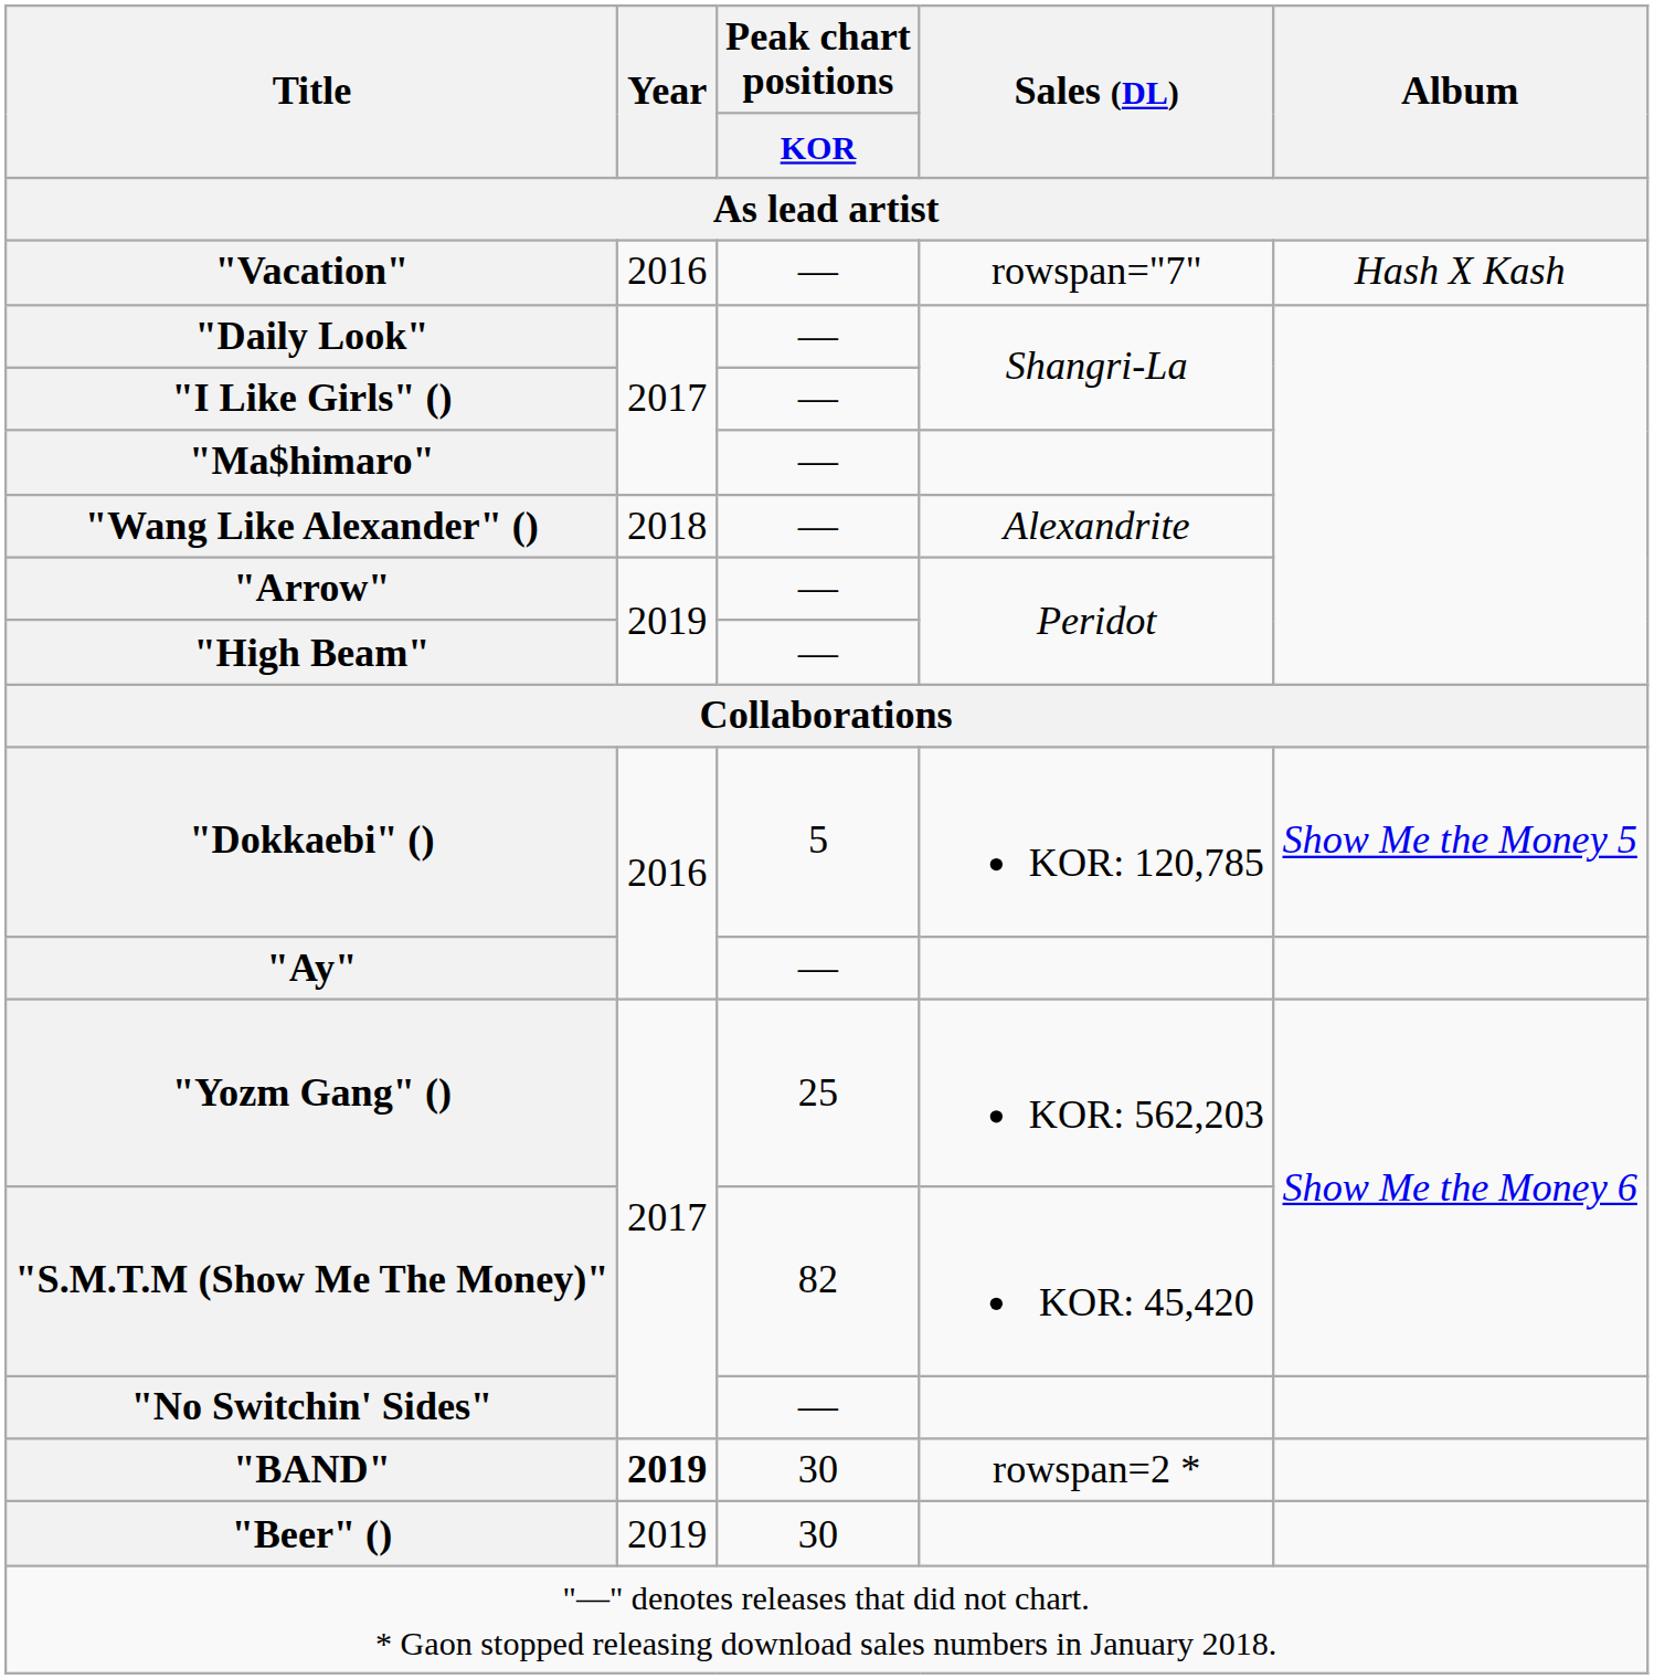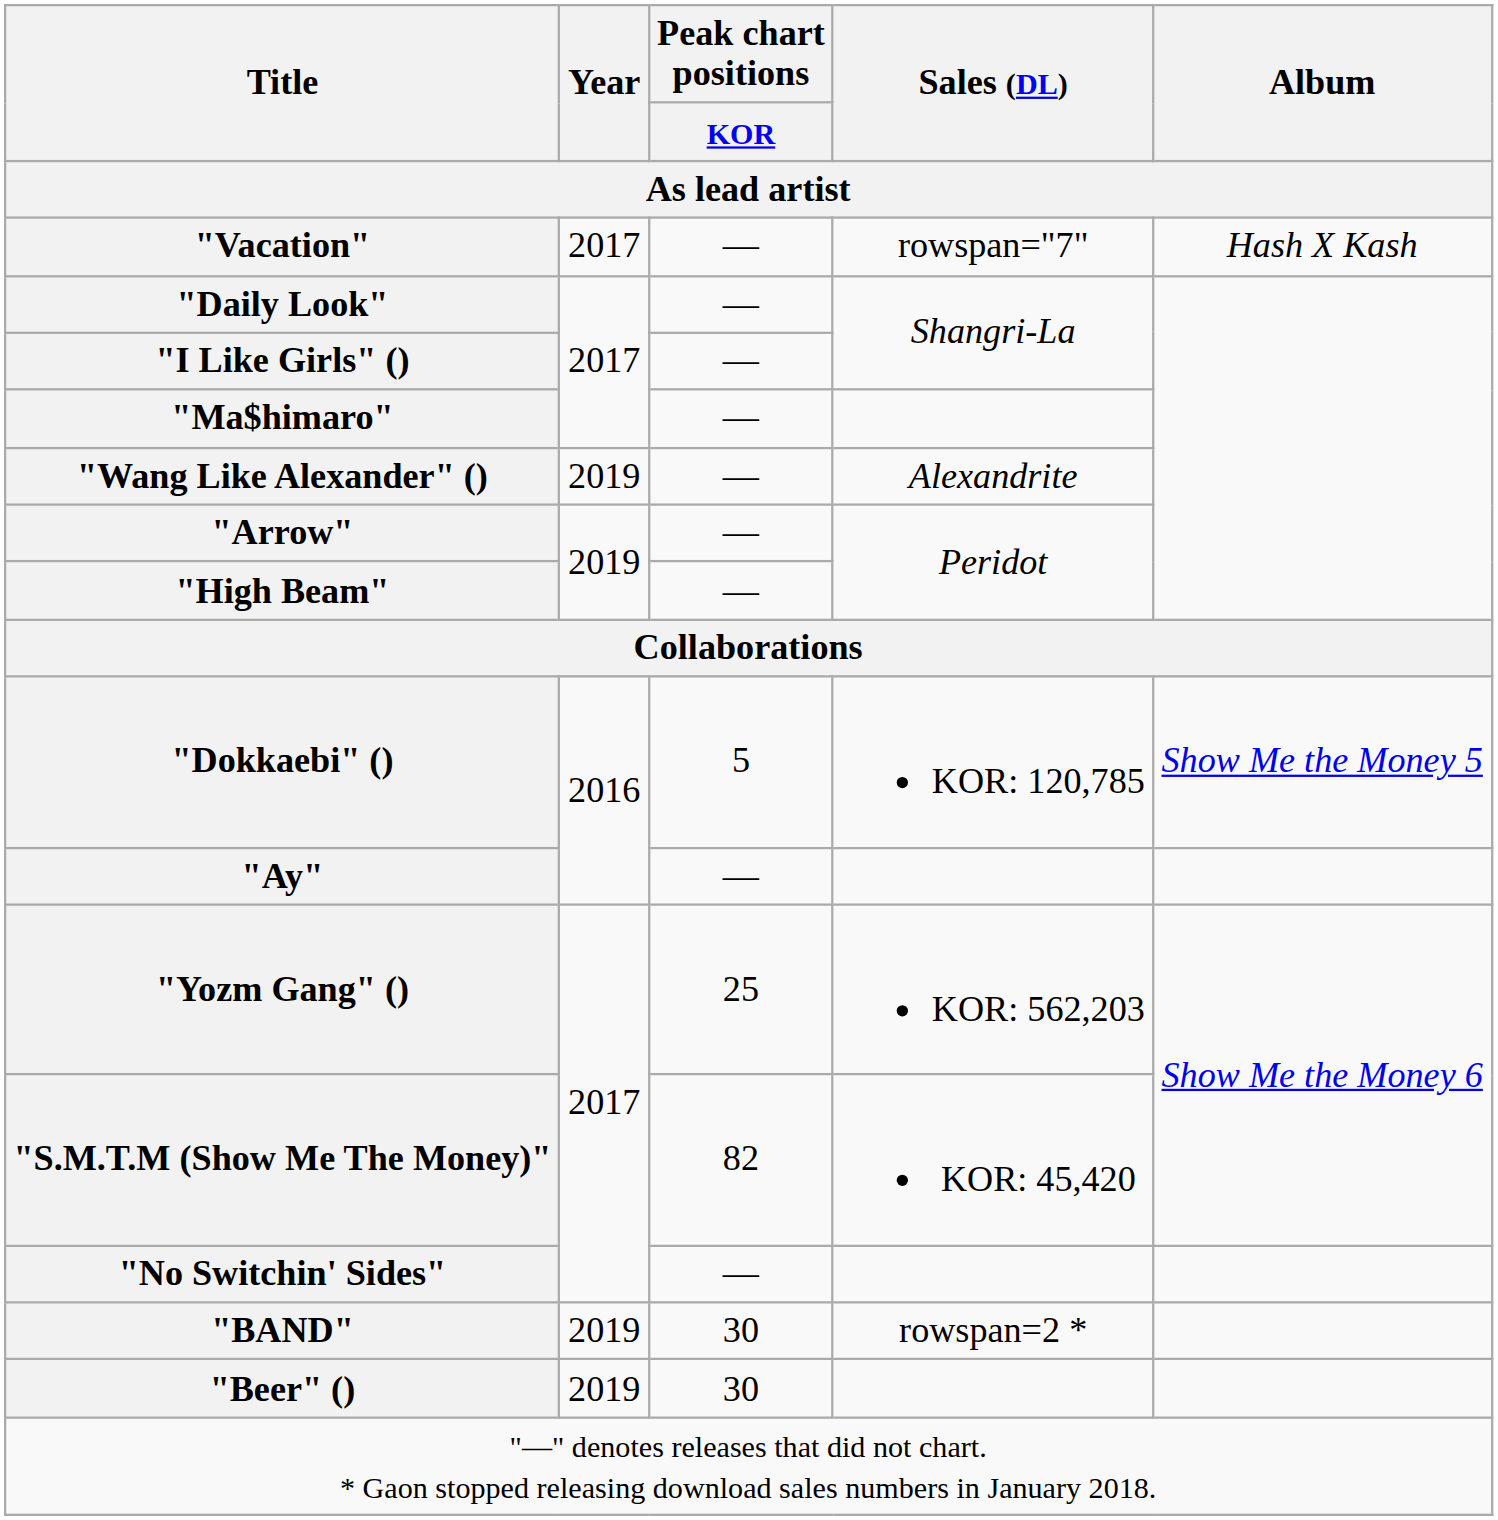"Vacation" | Year: 2016 -> 2017
"Wang Like Alexander" () | Year: 2018 -> 2019
"BAND" | Year: bold -> normal
